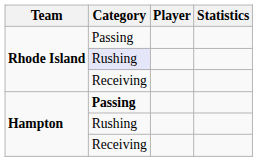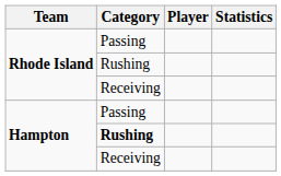Rhode Island / Rushing | Category: lavender background -> no background
Hampton / Passing | Category: bold -> normal
Hampton / Rushing | Category: normal -> bold
